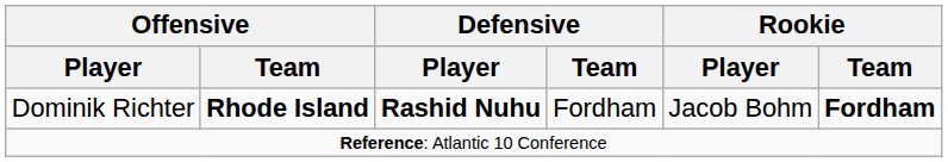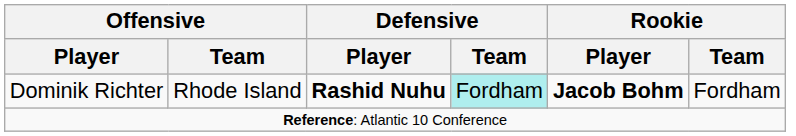Dominik Richter | Offensive / Team: bold -> normal
Dominik Richter | Defensive / Team: no background -> paleturquoise background
Dominik Richter | Rookie / Player: normal -> bold
Dominik Richter | Rookie / Team: bold -> normal
